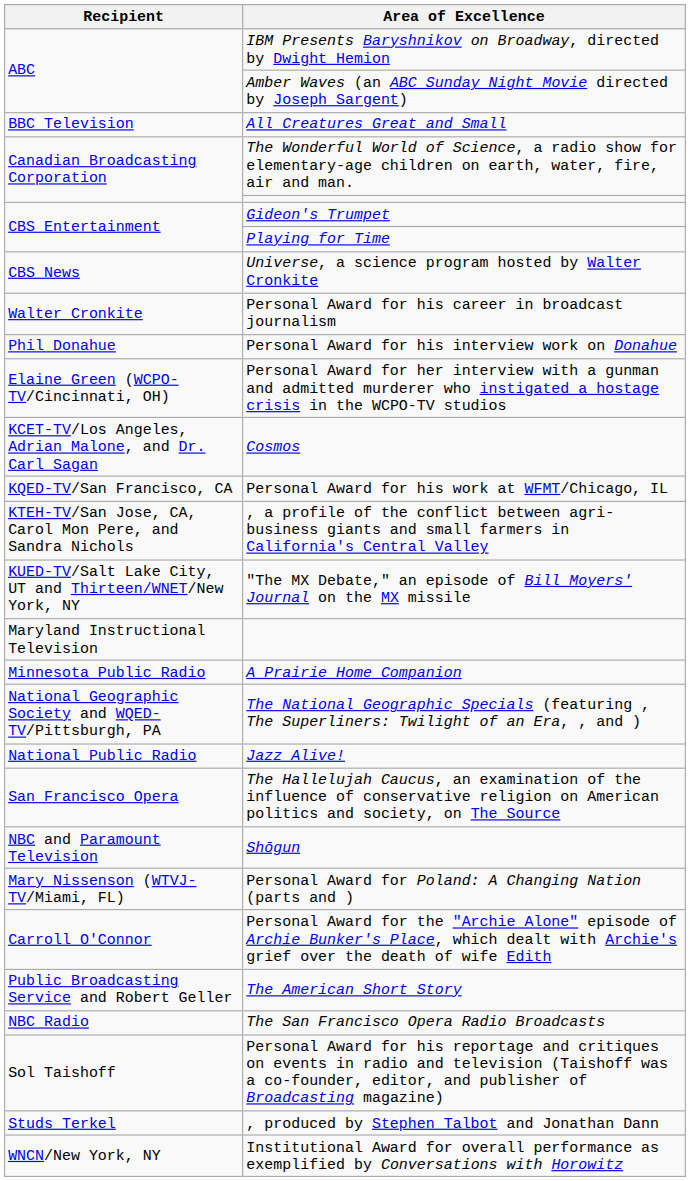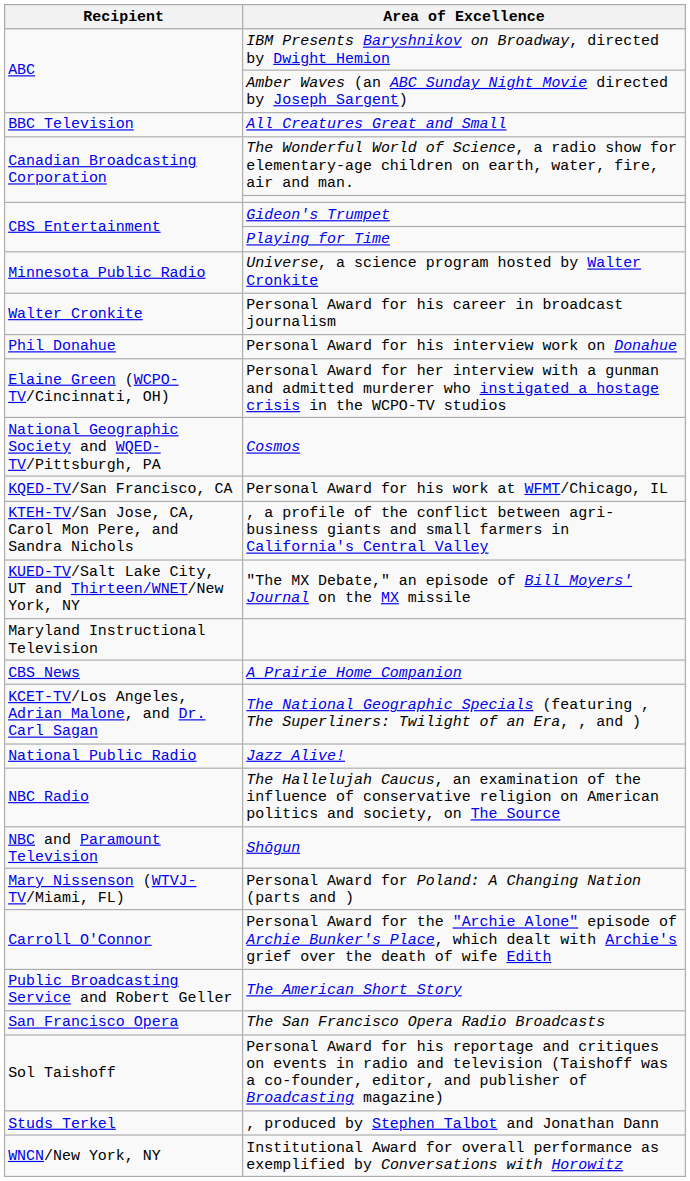row 9 | Recipient: CBS News -> Minnesota Public Radio
row 13 | Recipient: KCET-TV/Los Angeles, Adrian Malone, and Dr. Carl Sagan -> National Geographic Society and WQED-TV/Pittsburgh, PA
row 18 | Recipient: Minnesota Public Radio -> CBS News
row 19 | Recipient: National Geographic Society and WQED-TV/Pittsburgh, PA -> KCET-TV/Los Angeles, Adrian Malone, and Dr. Carl Sagan
row 21 | Recipient: San Francisco Opera -> NBC Radio
row 26 | Recipient: NBC Radio -> San Francisco Opera
